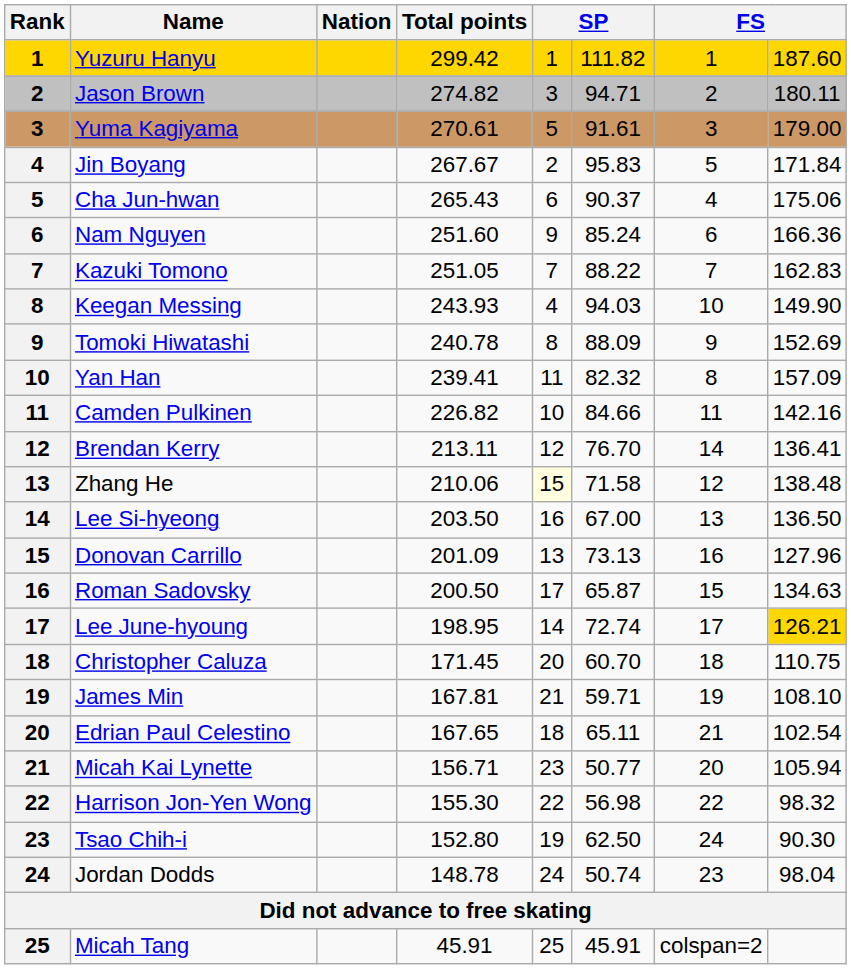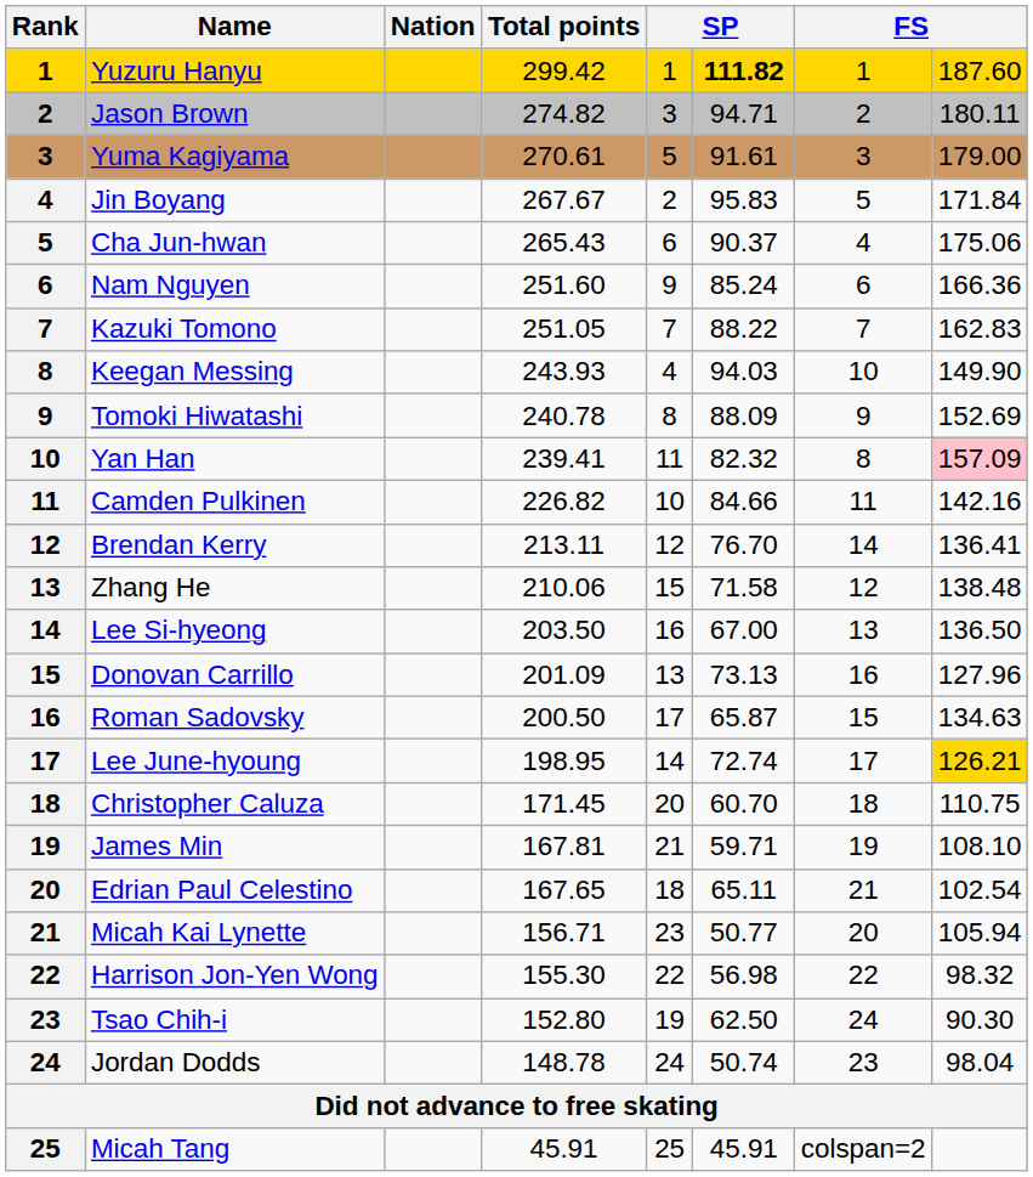Yuzuru Hanyu | column 6: normal -> bold
Yan Han | column 8: no background -> pink background
Zhang He | column 5: lightyellow background -> no background
